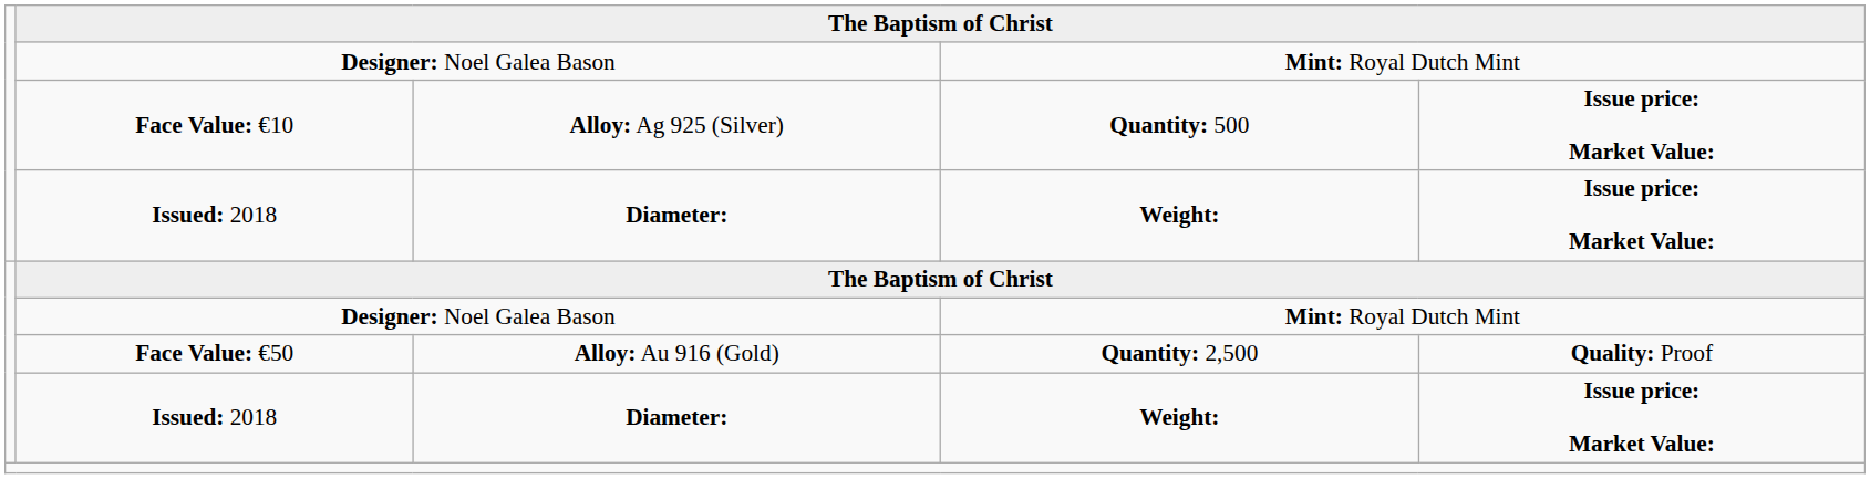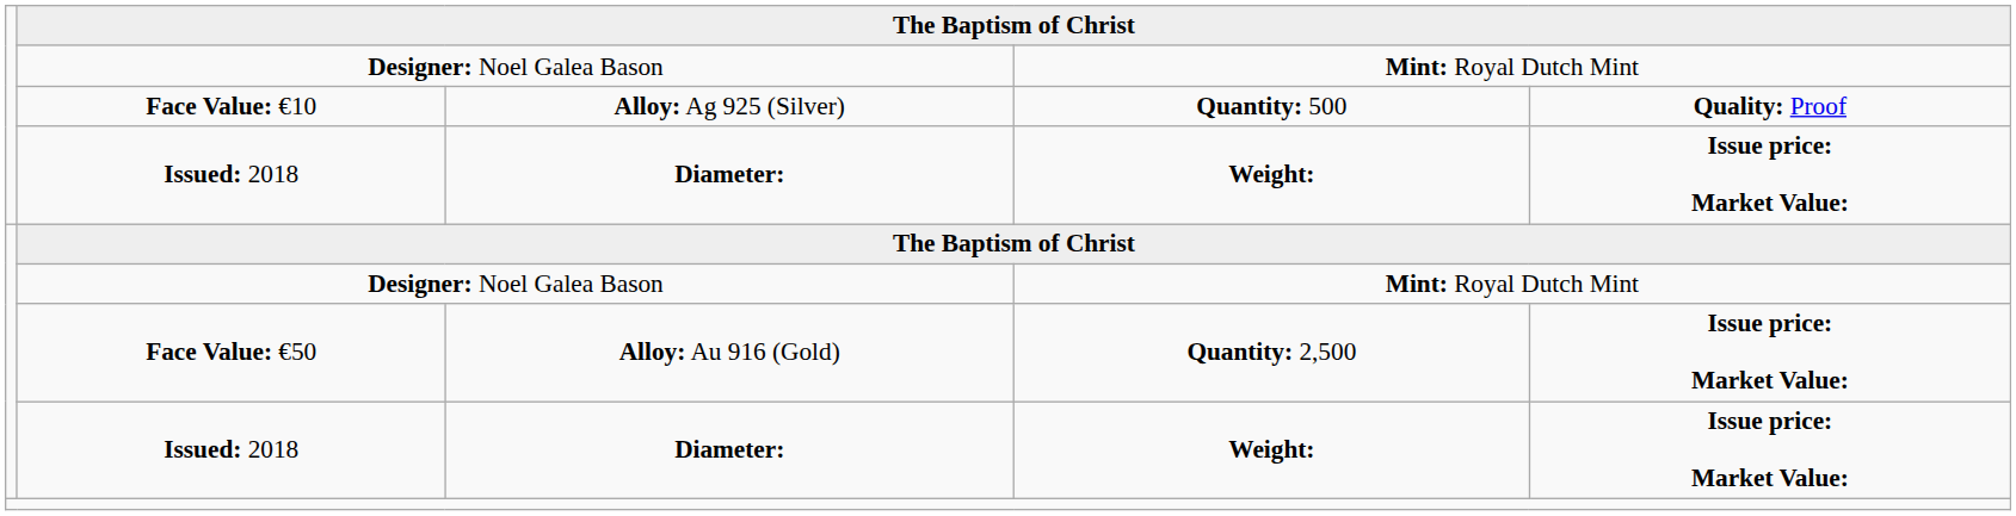Face Value: €10 | column 5: Issue price: Market Value: -> Quality: Proof
Face Value: €50 | column 5: Quality: Proof -> Issue price: Market Value:
